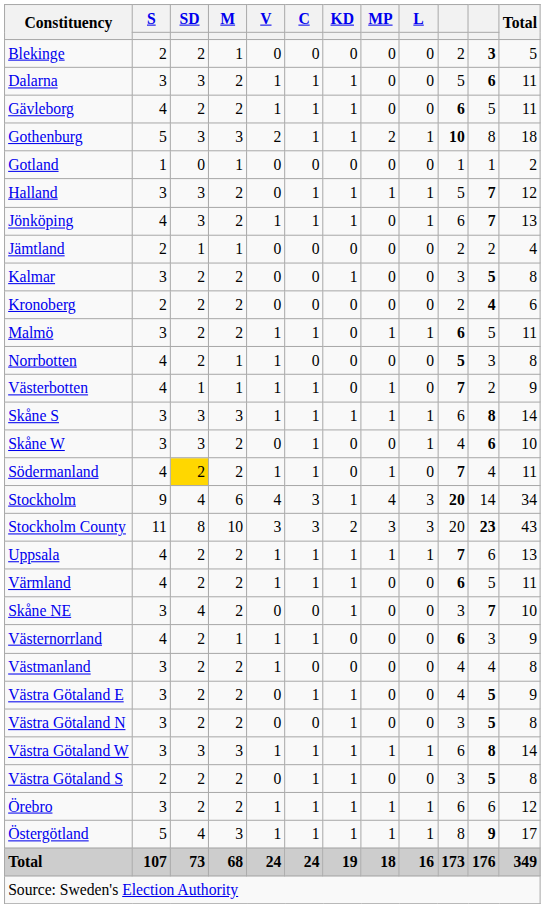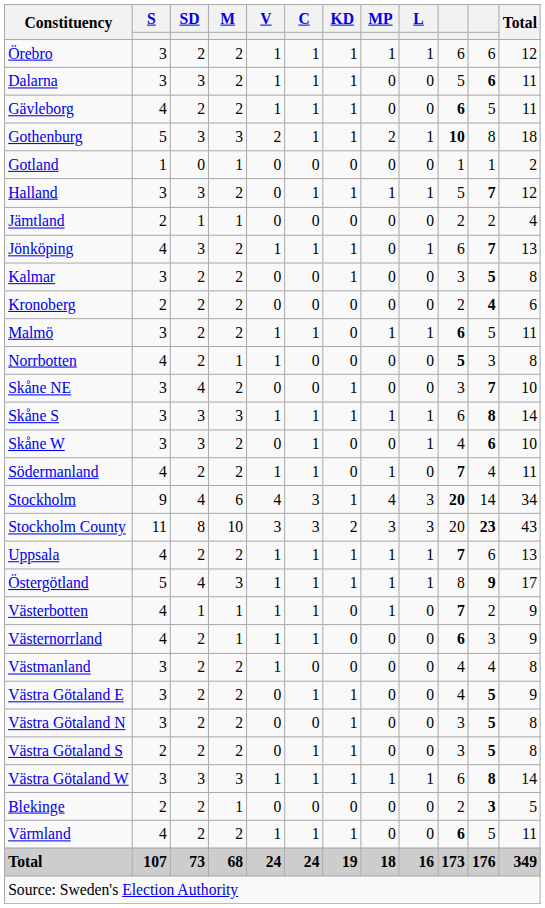rows swapped: Blekinge <-> Örebro
rows swapped: Jämtland <-> Jönköping
rows swapped: Skåne NE <-> Västerbotten
Södermanland | SD: gold background -> no background
rows swapped: Värmland <-> Östergötland
rows swapped: Västra Götaland S <-> Västra Götaland W
